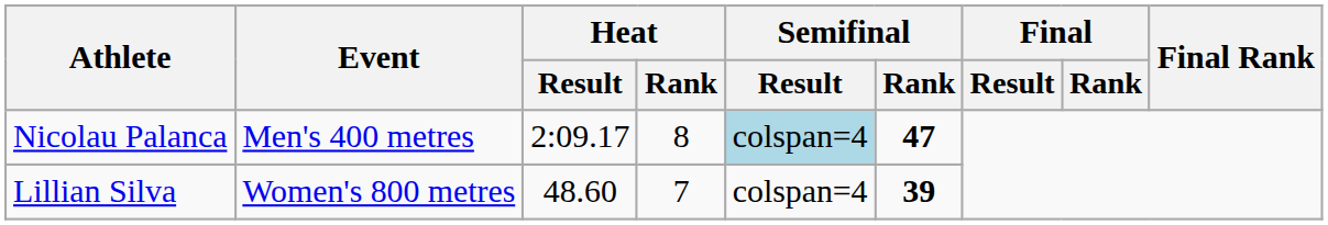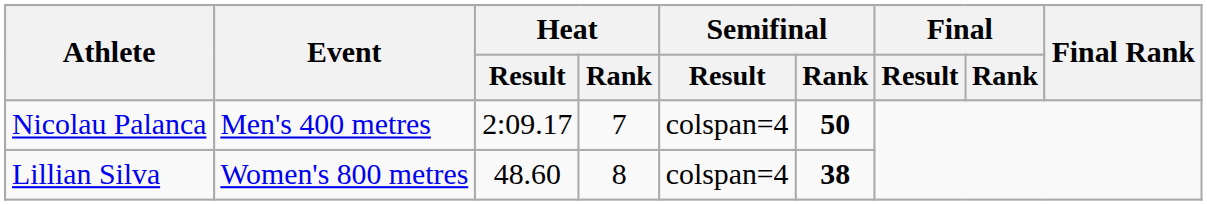Nicolau Palanca | Heat / Rank: 8 -> 7
Nicolau Palanca | Semifinal / Result: lightblue background -> no background
Nicolau Palanca | Semifinal / Rank: 47 -> 50
Lillian Silva | Heat / Rank: 7 -> 8
Lillian Silva | Semifinal / Rank: 39 -> 38
